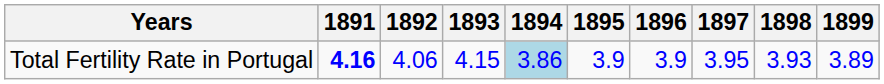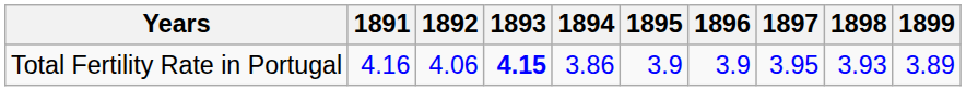row 2 | 1891: bold -> normal
row 2 | 1893: normal -> bold
row 2 | 1894: lightblue background -> no background
